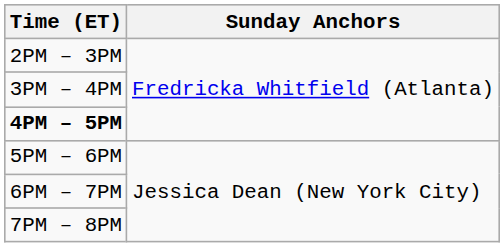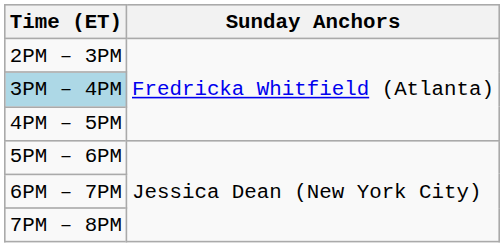3PM – 4PM | Time (ET): no background -> lightblue background
4PM – 5PM | Time (ET): bold -> normal
